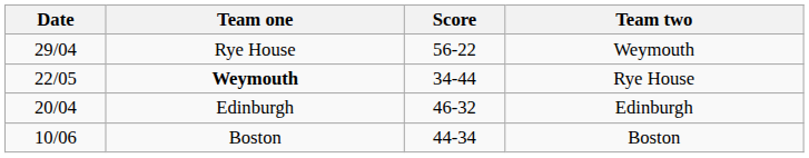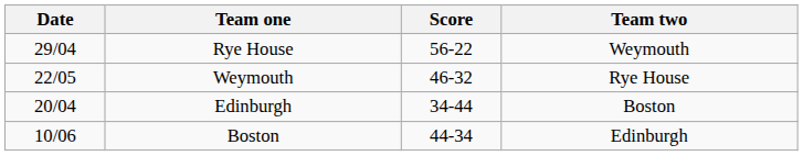row 3 | Team one: bold -> normal
row 3 | Score: 34-44 -> 46-32
row 4 | Score: 46-32 -> 34-44
row 4 | Team two: Edinburgh -> Boston
row 5 | Team two: Boston -> Edinburgh
